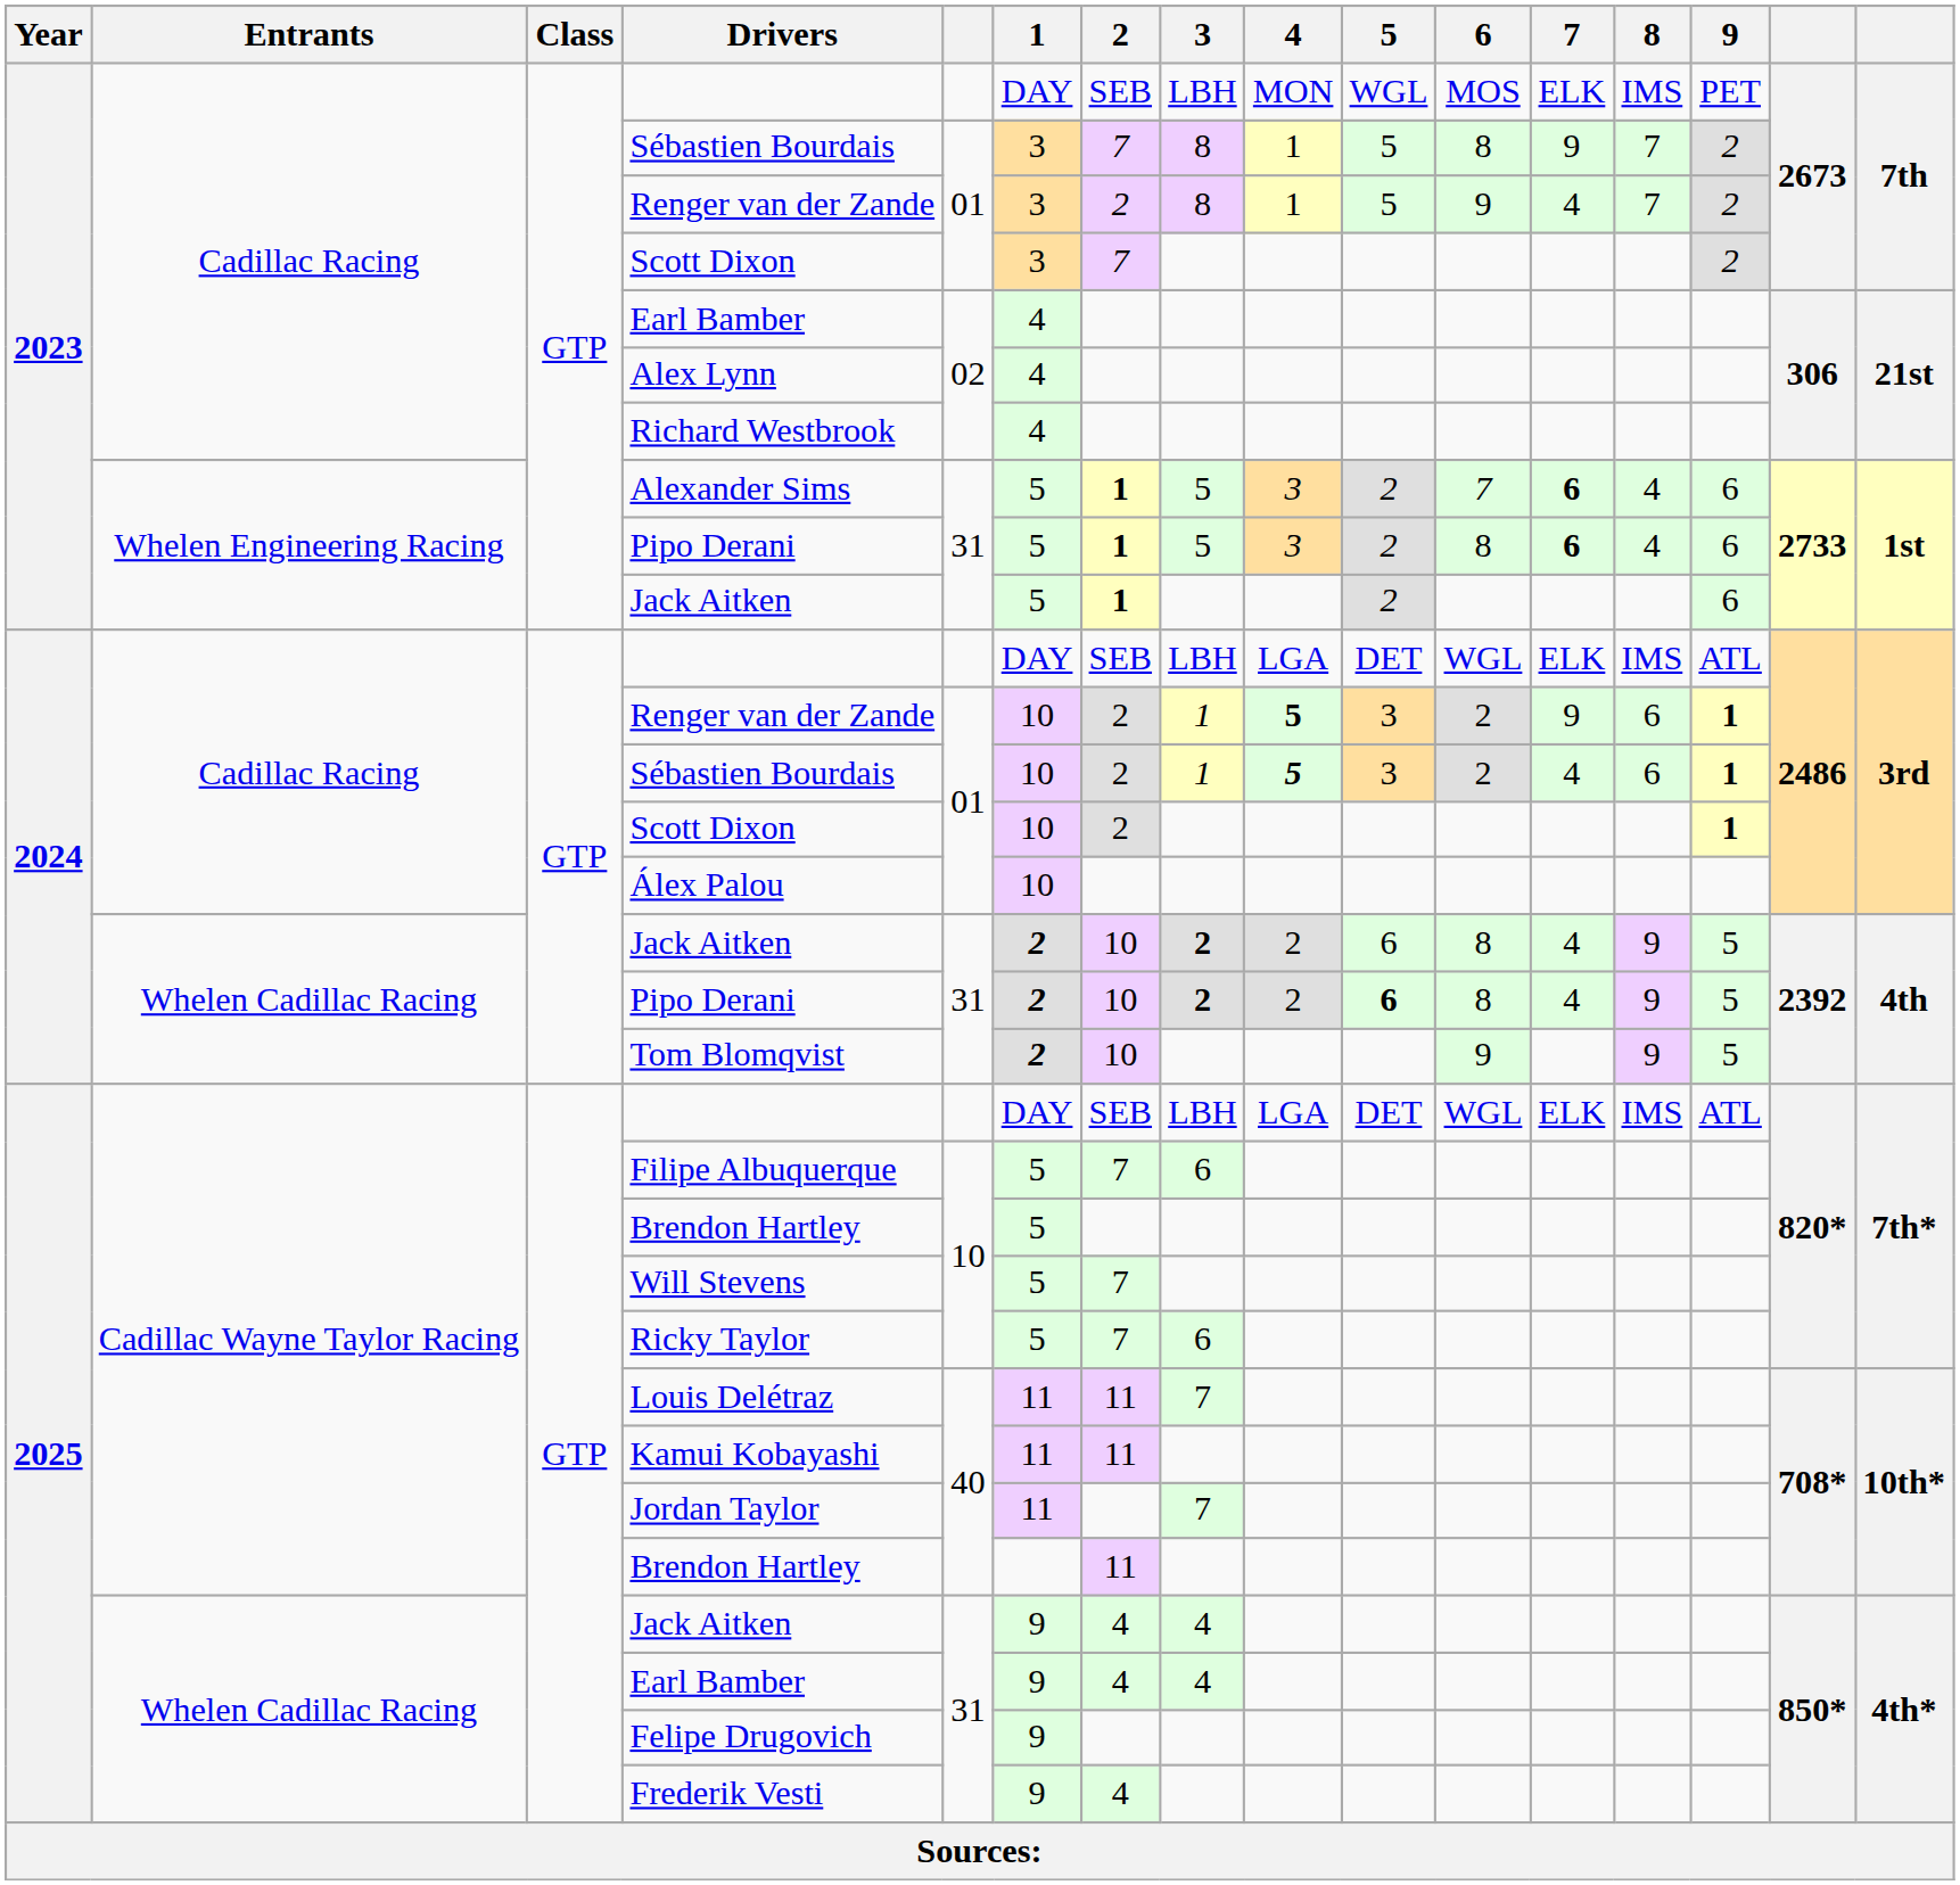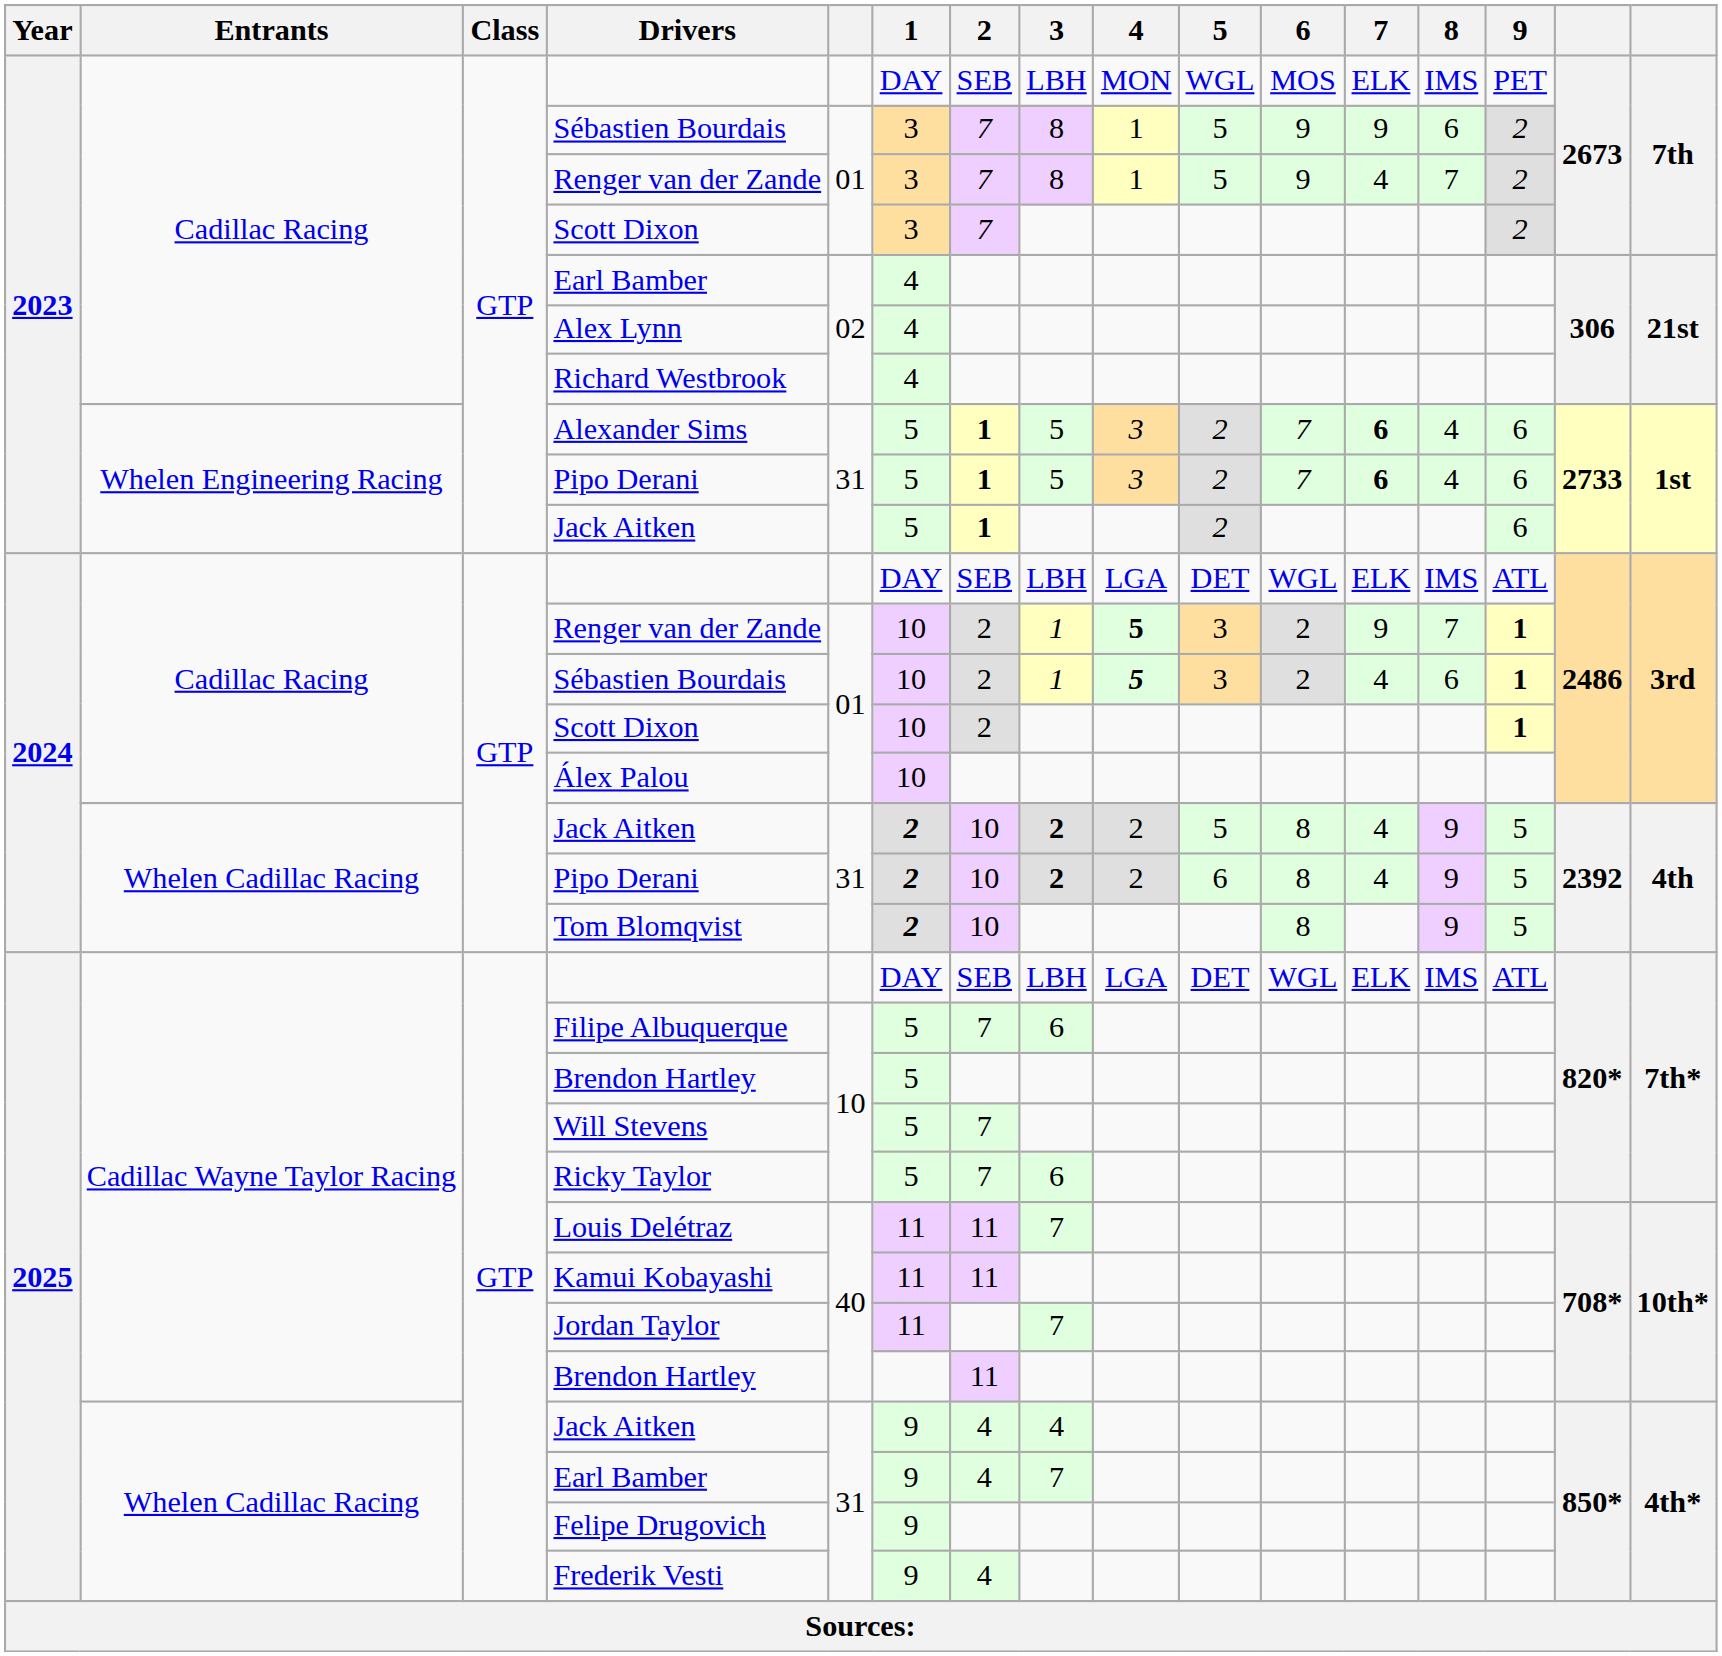2023 / Sébastien Bourdais | 6: 8 -> 9
2023 / Sébastien Bourdais | 8: 7 -> 6
2023 / Renger van der Zande | 2: 2 -> 7
2023 / Pipo Derani | 6: 8 -> 7
2024 / Renger van der Zande | 8: 6 -> 7
2024 / Jack Aitken | 5: 6 -> 5
2024 / Pipo Derani | 5: bold -> normal
Tom Blomqvist | 6: 9 -> 8
2025 / Earl Bamber | 3: 4 -> 7
